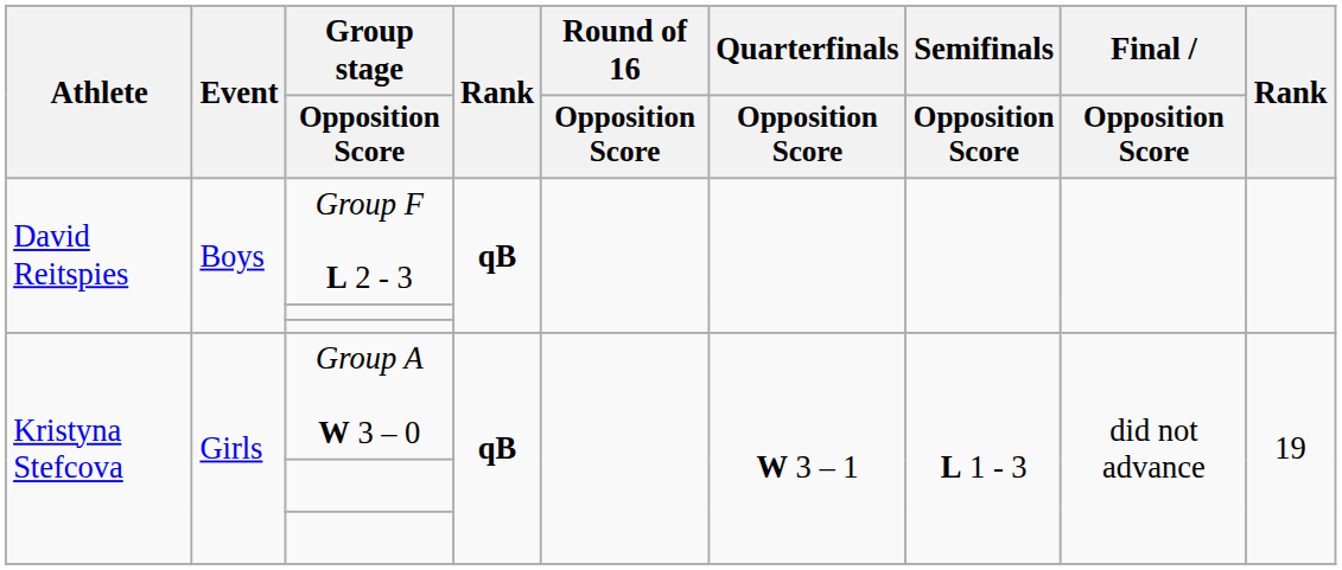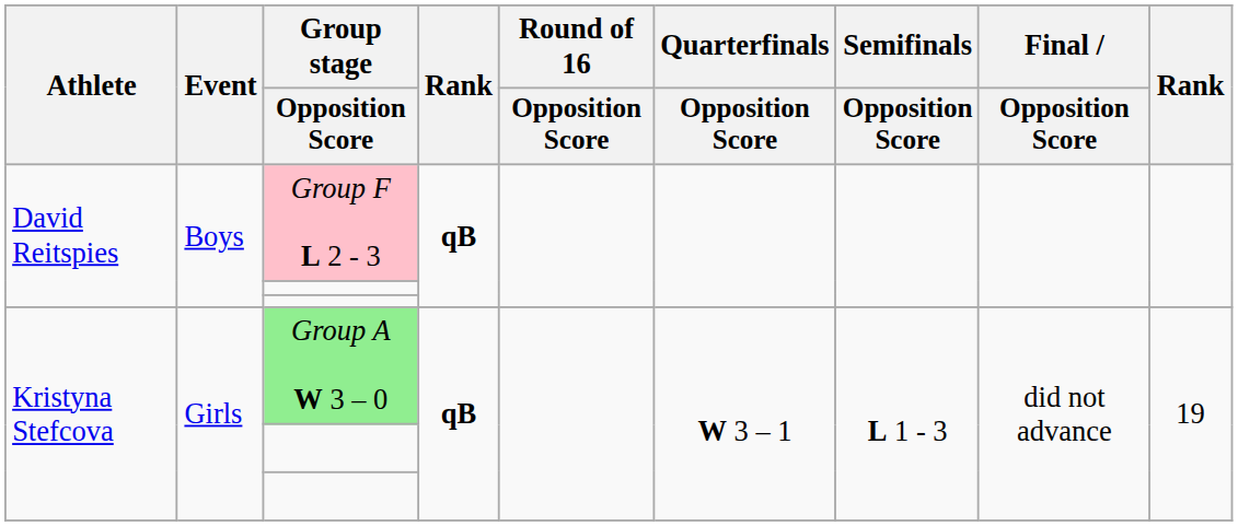Group F L 2 - 3 | Group stage / Opposition Score: no background -> pink background
Group A W 3 – 0 | Group stage / Opposition Score: no background -> lightgreen background
